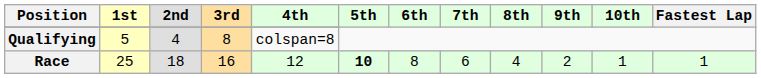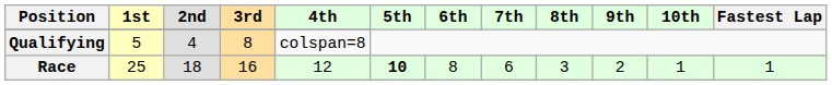Race | 8th: 4 -> 3
